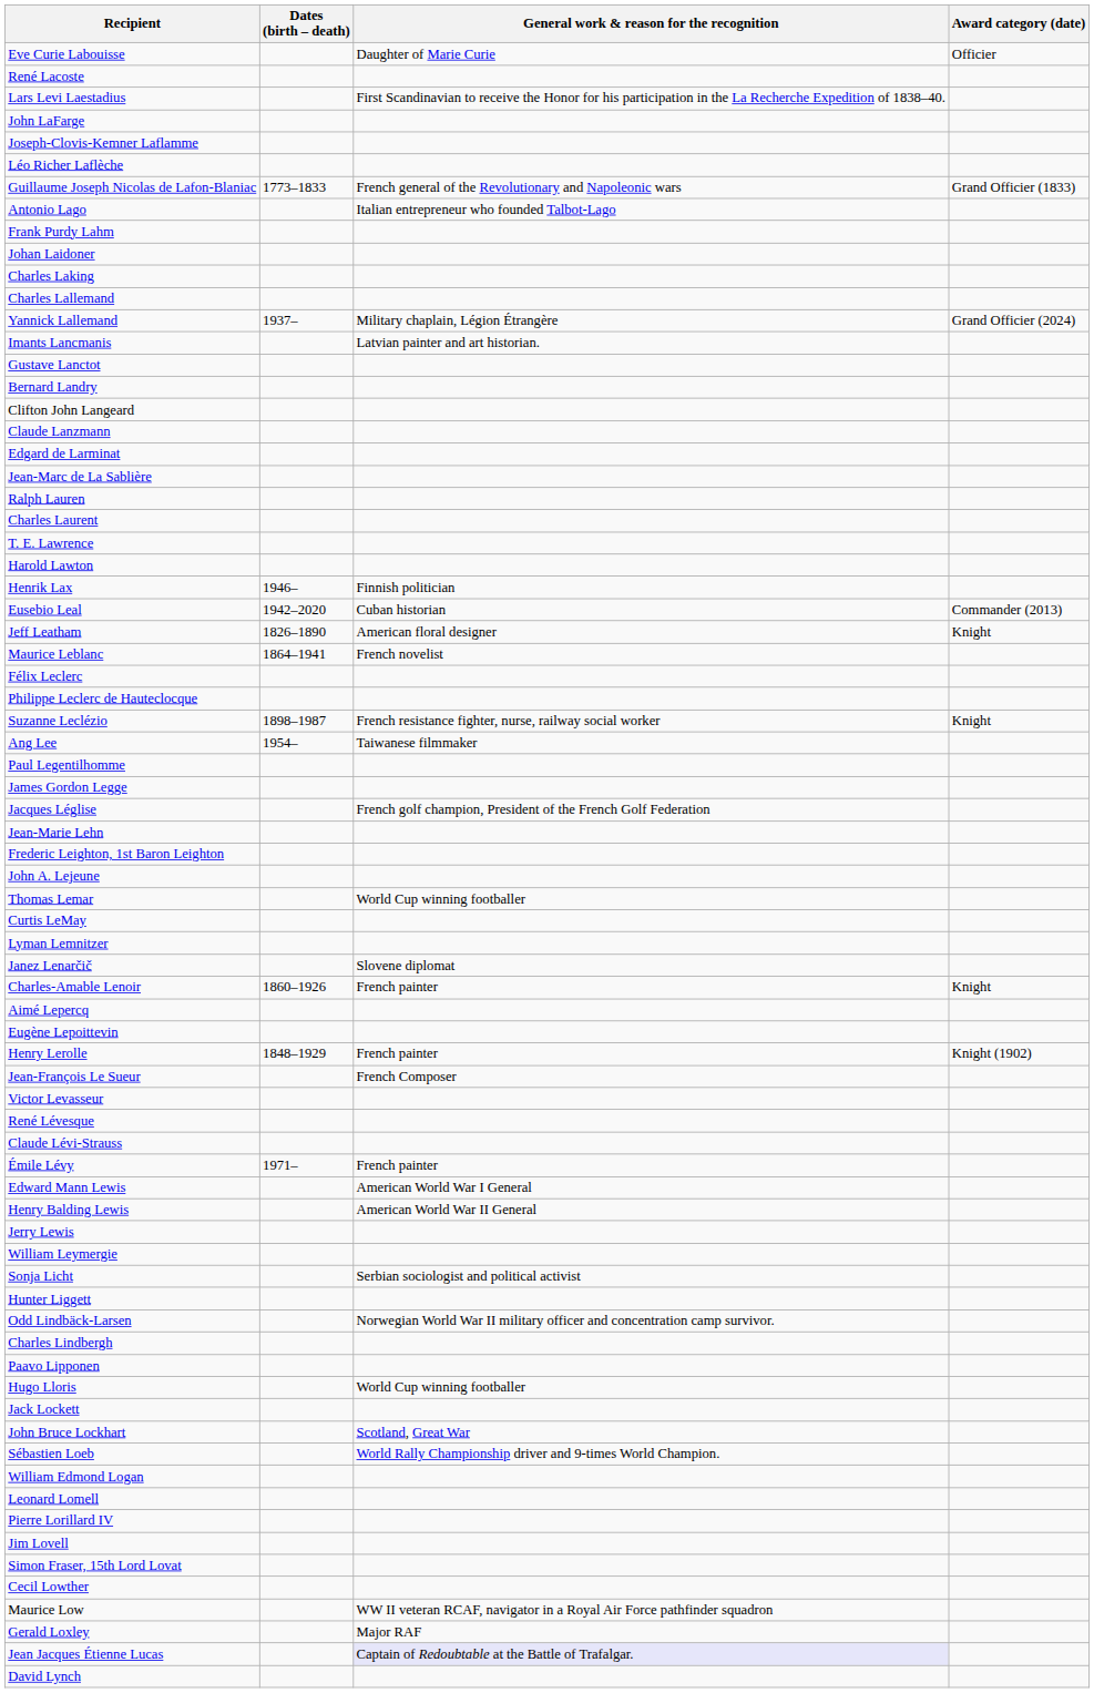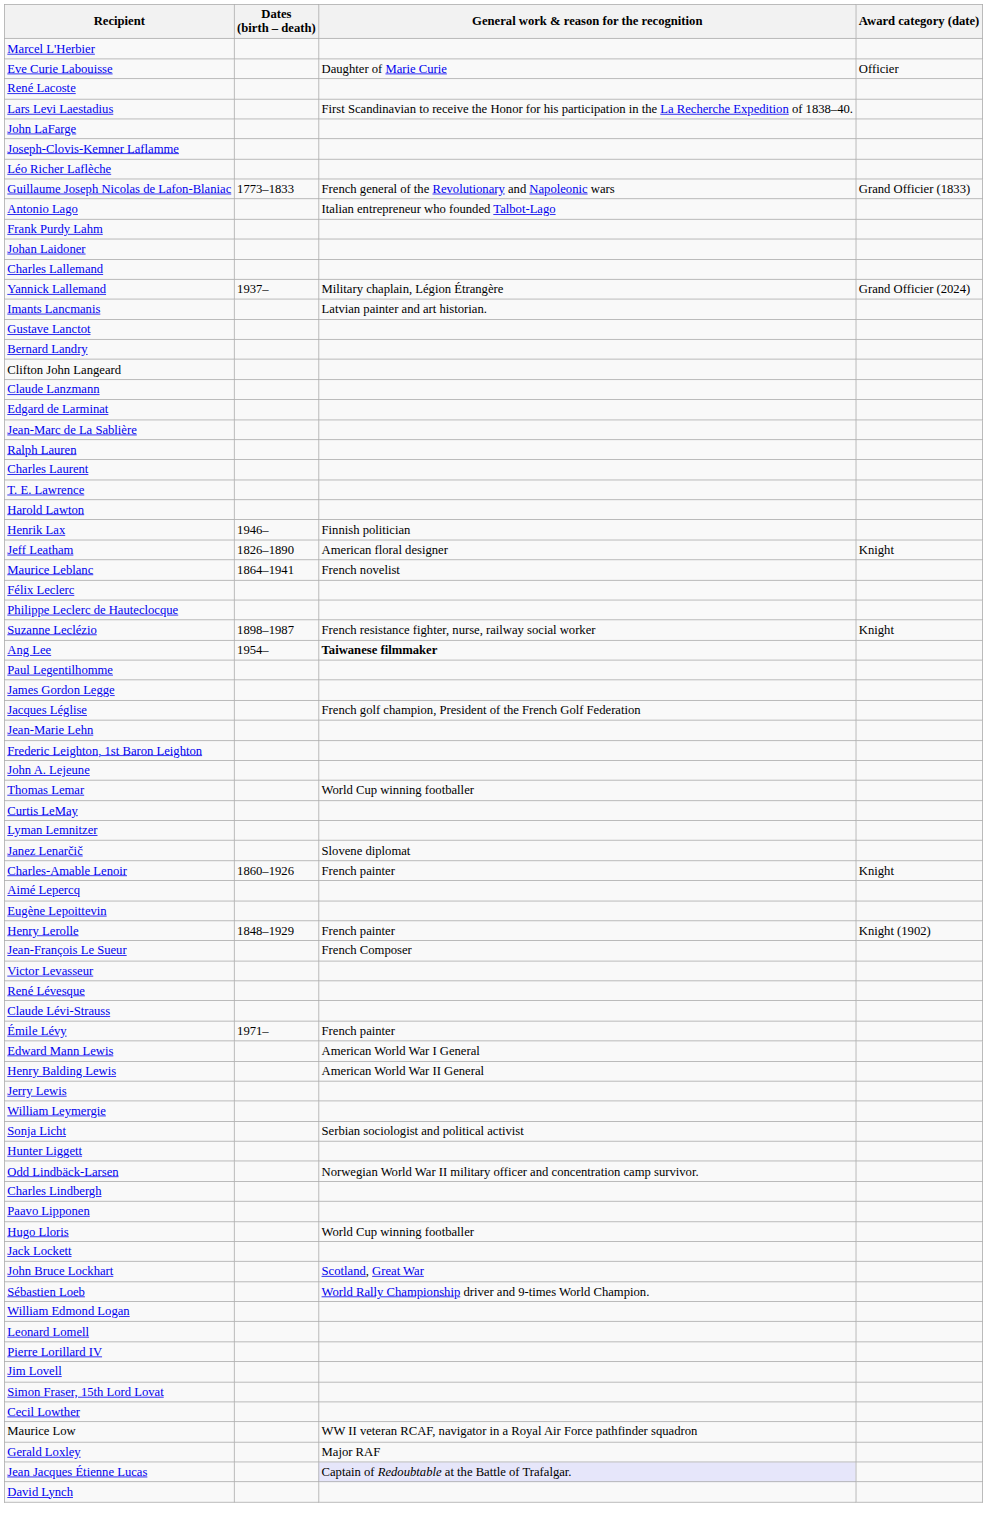+ row: Marcel L'Herbier
- row: Charles Laking
- row: Eusebio Leal | 1942–2020 | Cuban historian | Commander (2013)
Ang Lee | General work & reason for the recognition: normal -> bold
